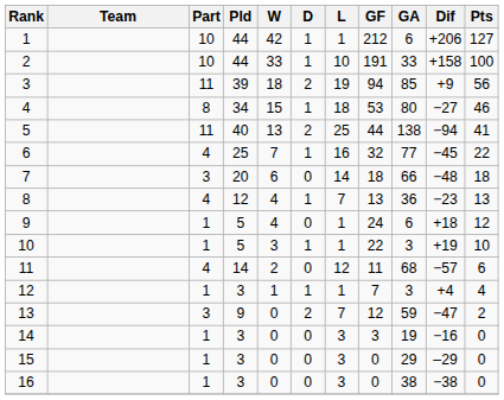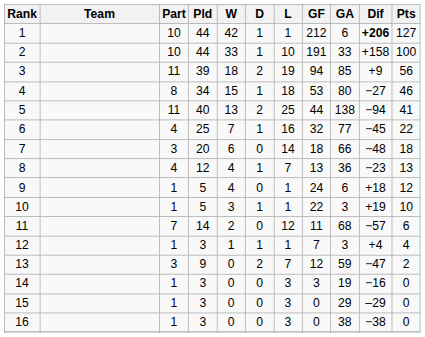row 2 | Dif: normal -> bold
row 12 | Part: 4 -> 7
